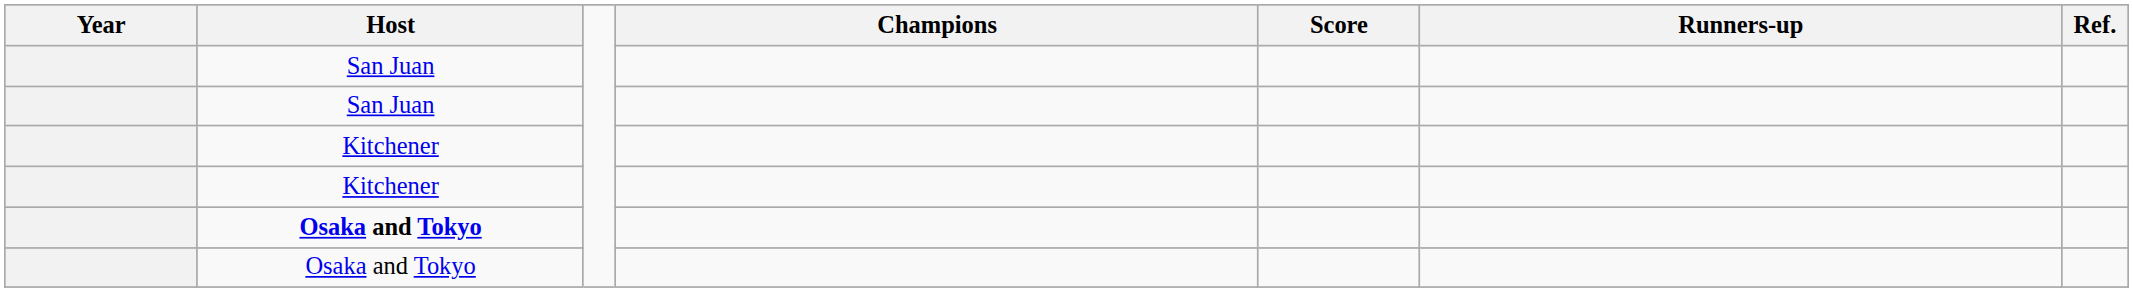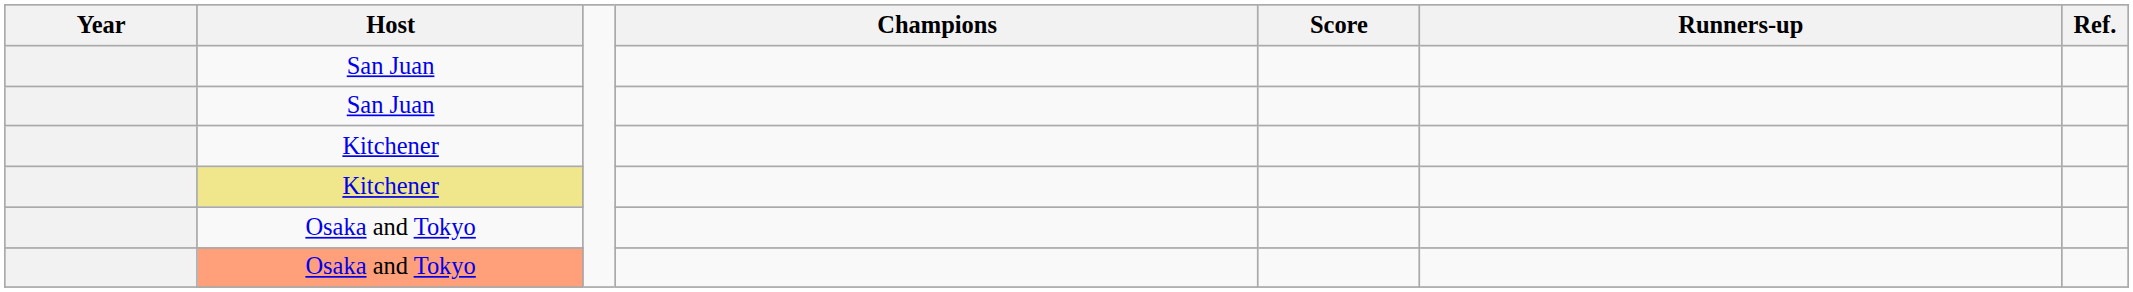row 5 | Host: no background -> khaki background
row 6 | Host: bold -> normal
row 7 | Host: no background -> lightsalmon background
